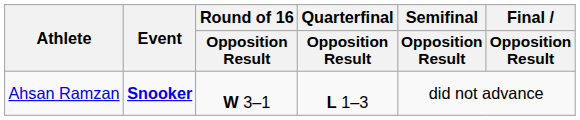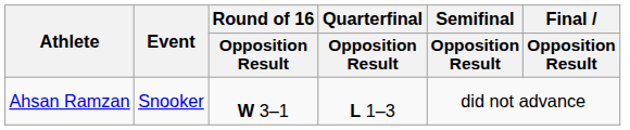Ahsan Ramzan | Event: bold -> normal
